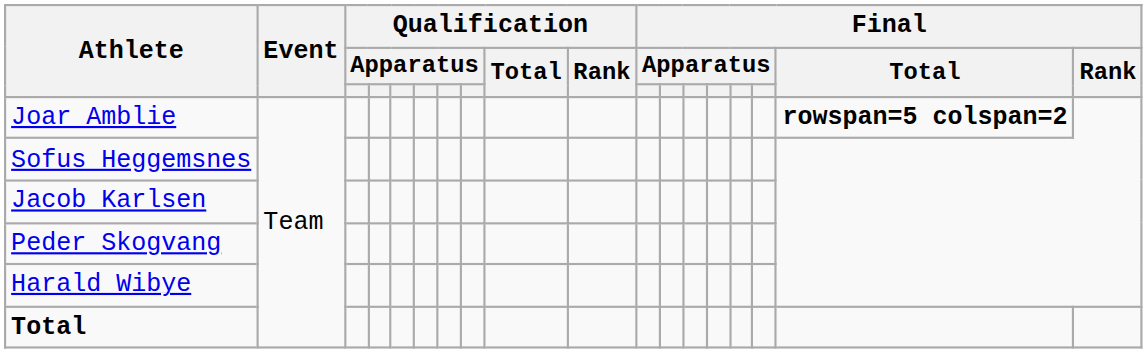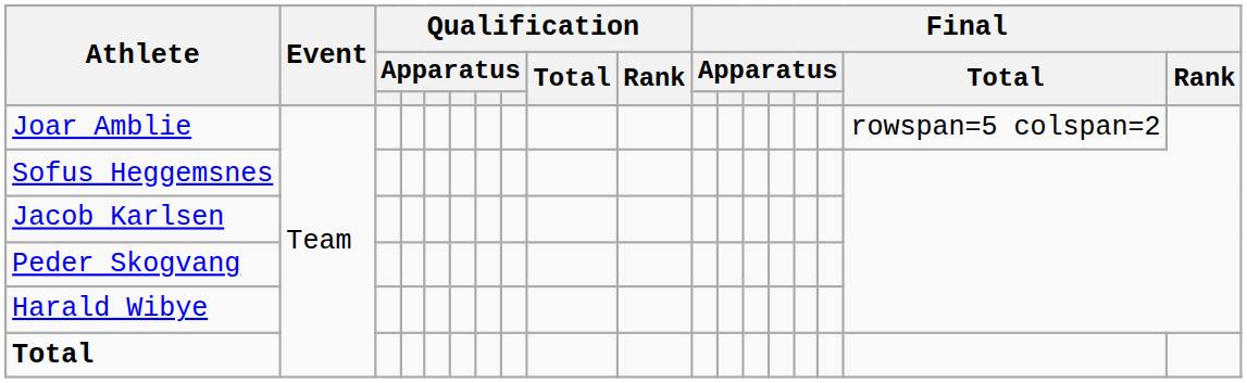Joar Amblie | Final / Total: bold -> normal
